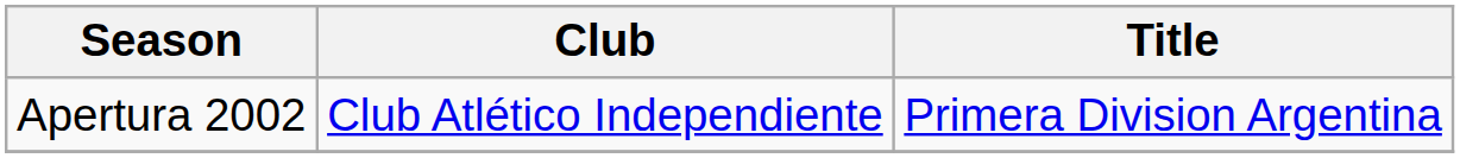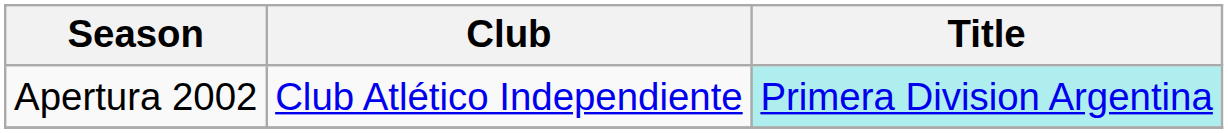Apertura 2002 | Title: no background -> paleturquoise background
